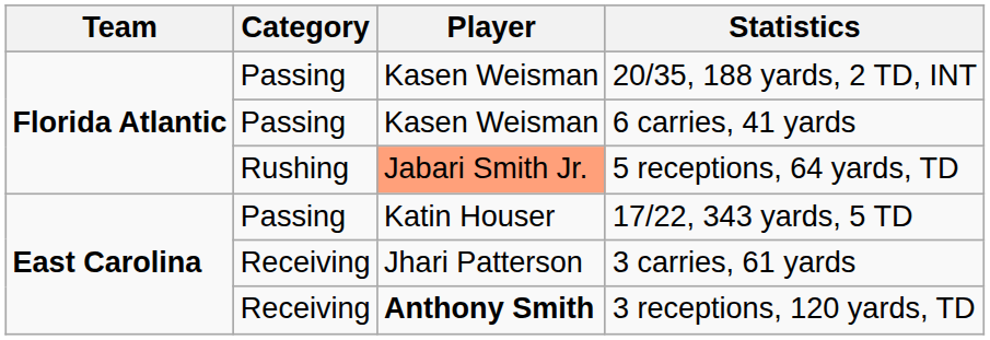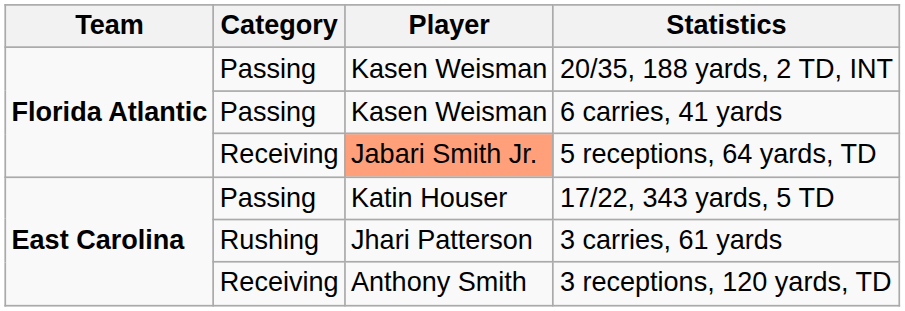5 receptions, 64 yards, TD | Category: Rushing -> Receiving
3 carries, 61 yards | Category: Receiving -> Rushing
3 receptions, 120 yards, TD | Player: bold -> normal
